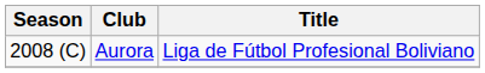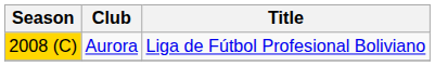Aurora | Season: no background -> gold background
